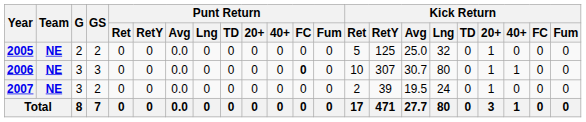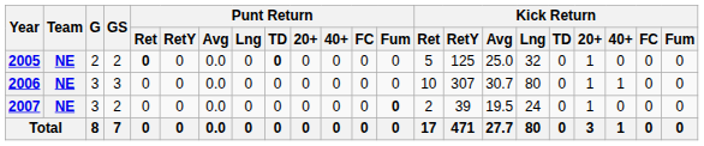2005 | Punt Return / Ret: normal -> bold
2005 | Punt Return / TD: normal -> bold
2006 | Punt Return / FC: bold -> normal
2007 | Punt Return / Fum: normal -> bold
